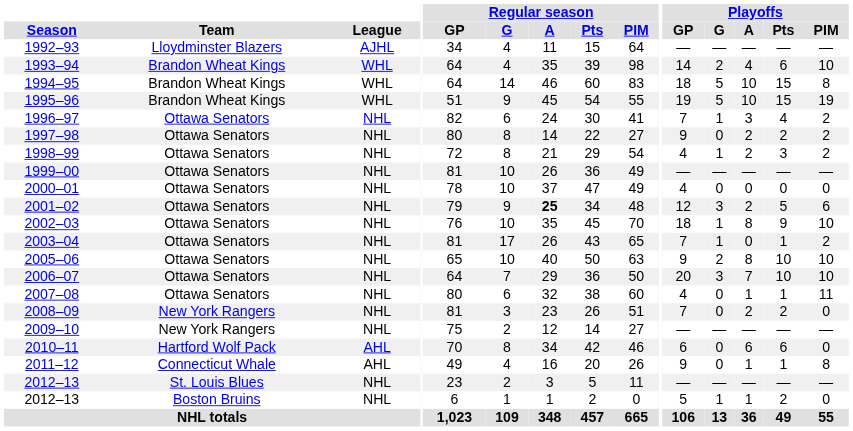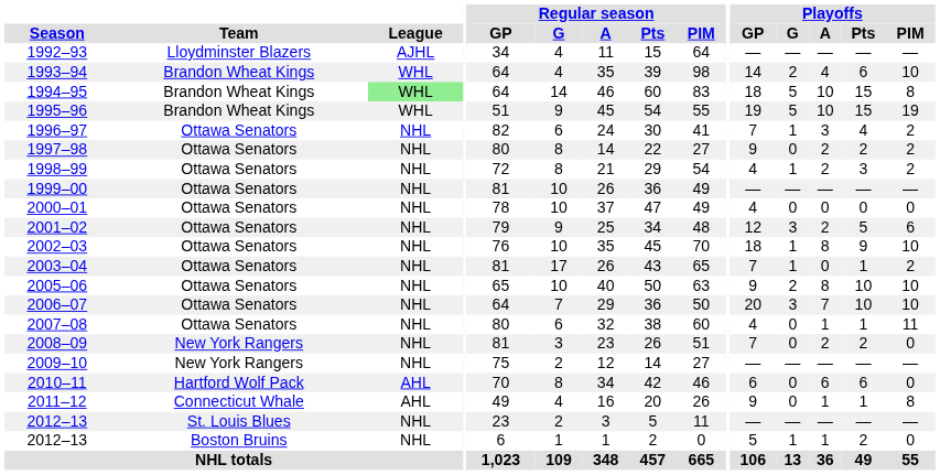1994–95 | League: no background -> lightgreen background
2001–02 | Regular season / A: bold -> normal
